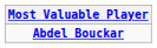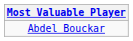row 2 | column 1: bold -> normal
